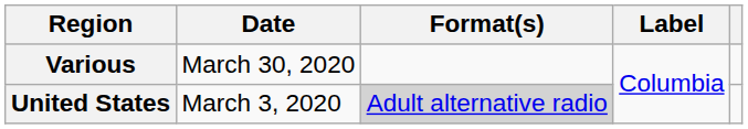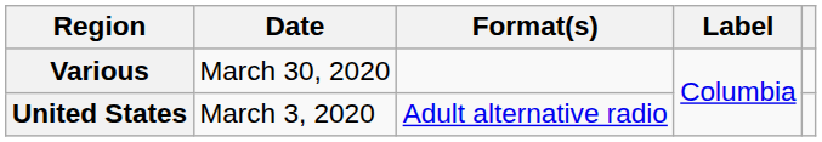United States | Format(s): lightgrey background -> no background
